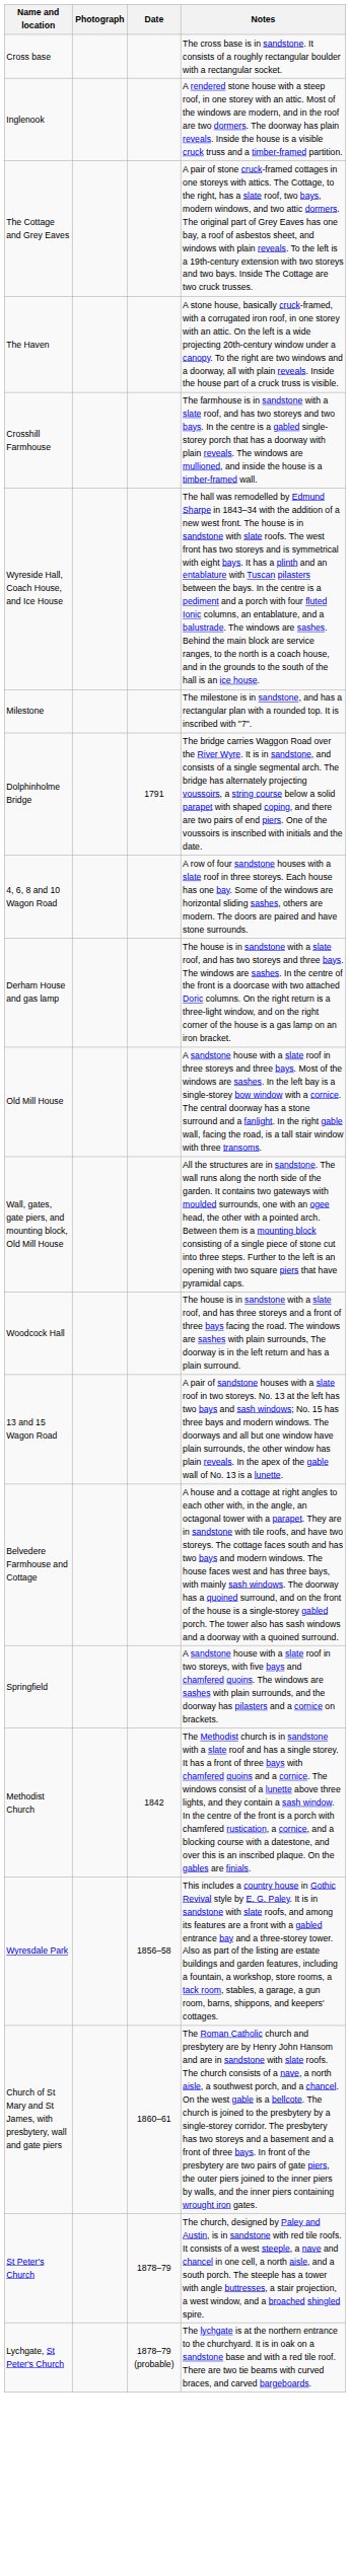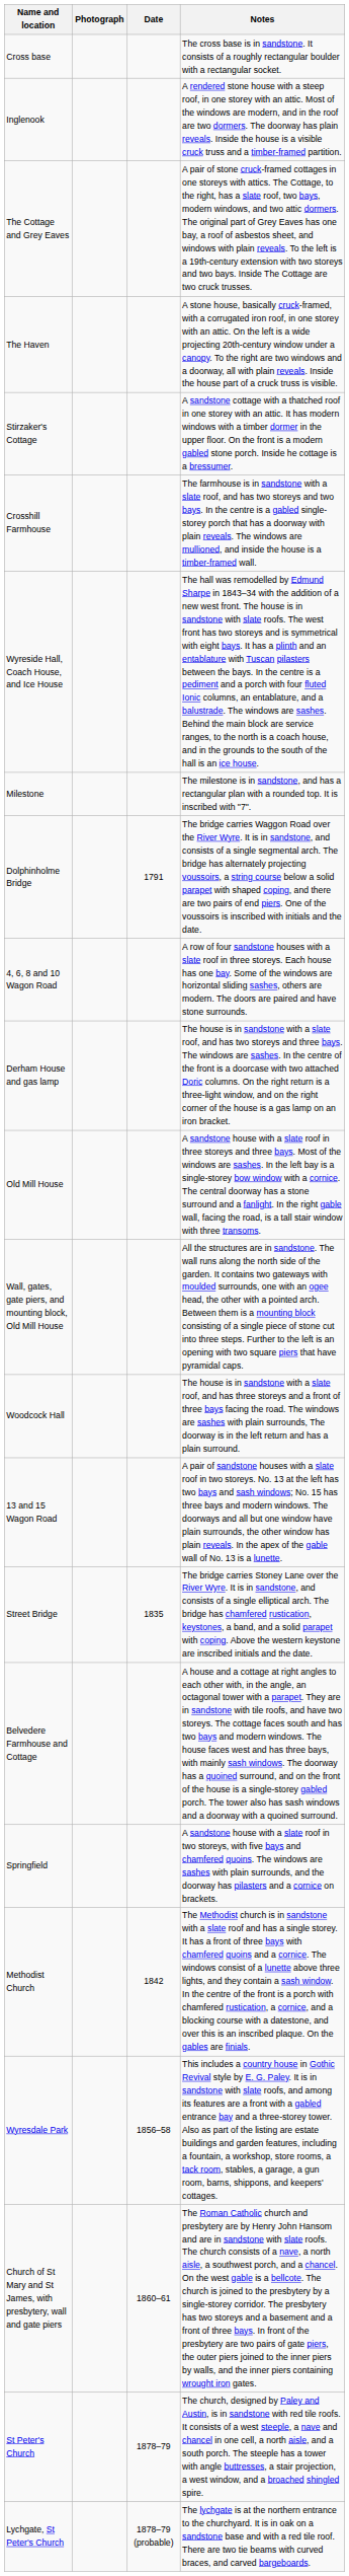+ row: Stirzaker's Cottage | A sandstone cottage with a thatched roof in one storey with an attic. It has modern windows with a timber dormer in the upper floor. On the front is a modern gabled stone porch. Inside he cottage is a bressumer.
+ row: Street Bridge | 1835 | The bridge carries Stoney Lane over the River Wyre. It is in sandstone, and consists of a single elliptical arch. The bridge has chamfered rustication, keystones, a band, and a solid parapet with coping. Above the western keystone are inscribed initials and the date.
